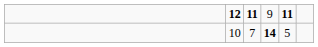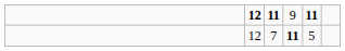row 2 | column 2: 10 -> 12
row 2 | column 4: 14 -> 11
